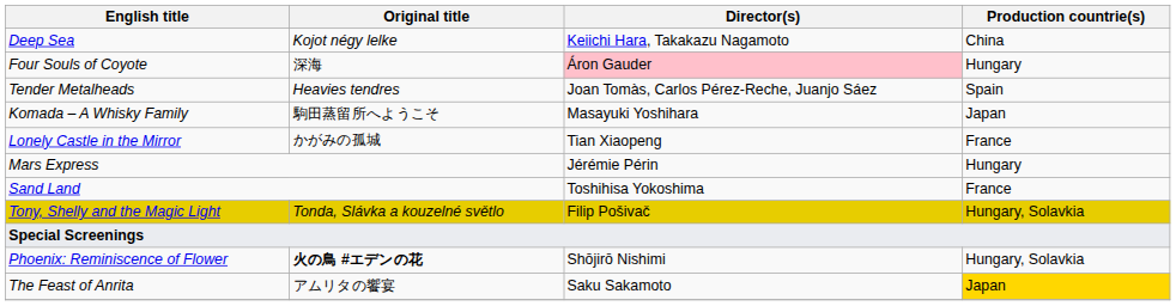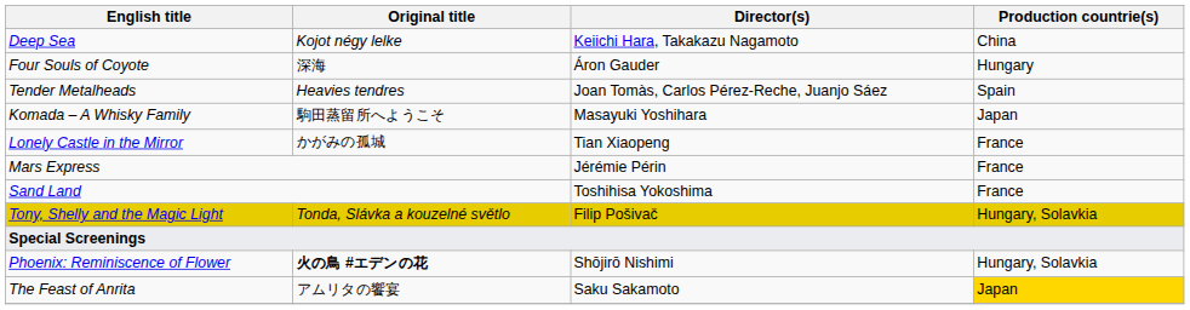Four Souls of Coyote | Director(s): pink background -> no background
Mars Express | Production countrie(s): Hungary -> France
